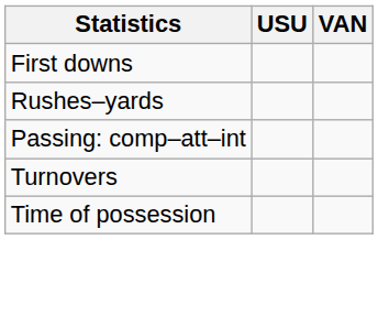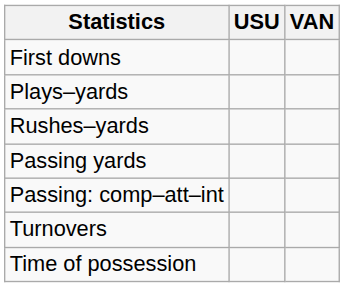+ row: Plays–yards
+ row: Passing yards
